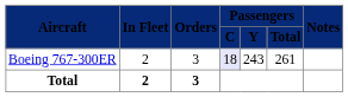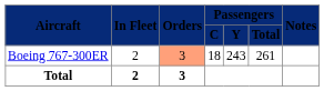Boeing 767-300ER | Orders: no background -> lightsalmon background
Boeing 767-300ER | Passengers / C: lavender background -> no background
